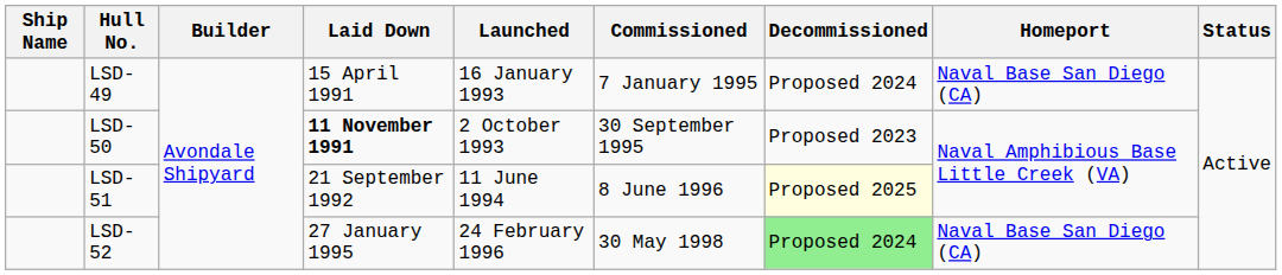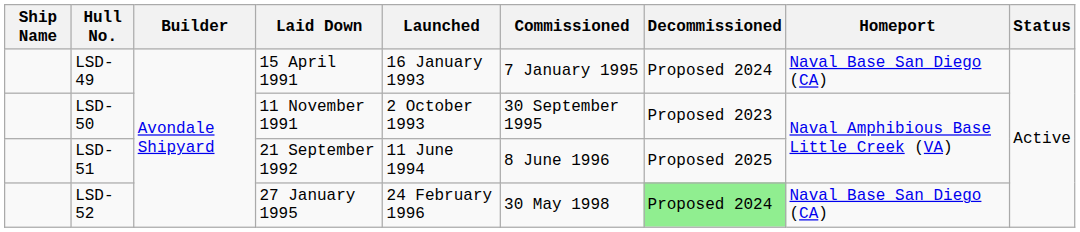LSD-50 | Laid Down: bold -> normal
LSD-51 | Decommissioned: lightyellow background -> no background
